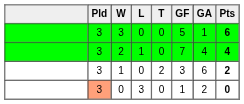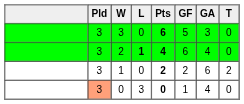columns swapped: T <-> Pts
row 2 | GA: 1 -> 3
row 3 | L: normal -> bold
row 3 | GF: 7 -> 6
row 4 | GF: 3 -> 2
row 5 | GA: 2 -> 4
